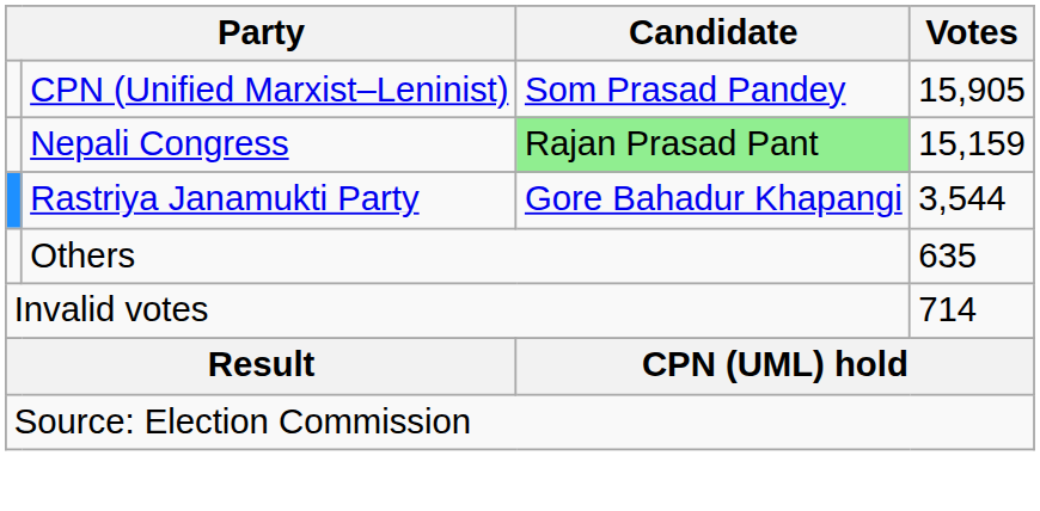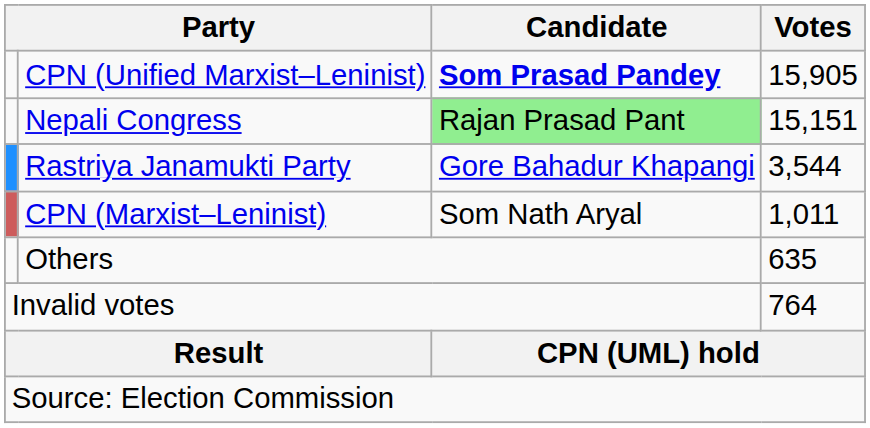CPN (Unified Marxist–Leninist) | Candidate: normal -> bold
Nepali Congress | Votes: 15,159 -> 15,151
+ row: CPN (Marxist–Leninist) | Som Nath Aryal | 1,011
Invalid votes | Votes: 714 -> 764
